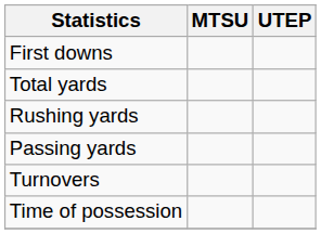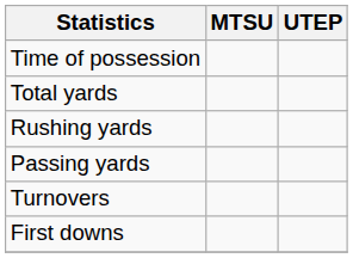rows swapped: First downs <-> Time of possession
